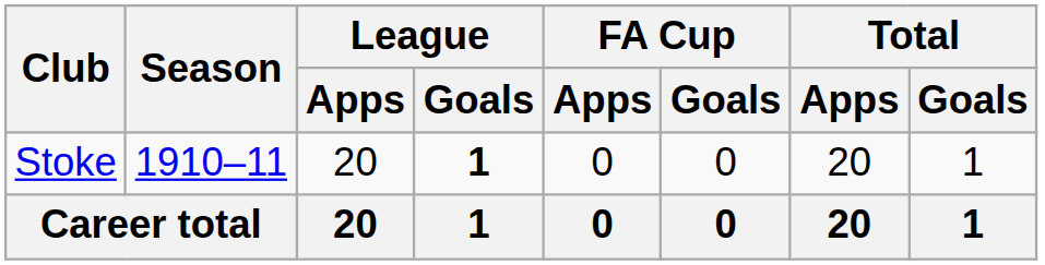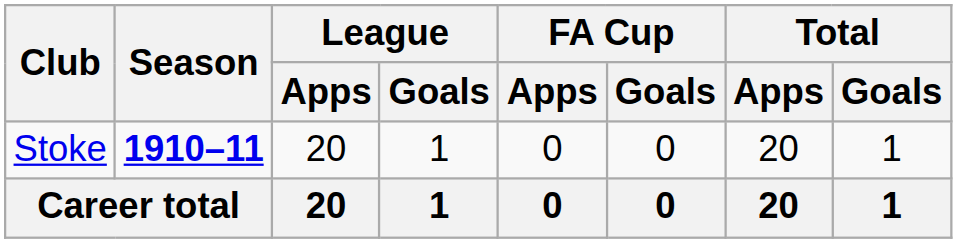Stoke | Season: normal -> bold
Stoke | League / Goals: bold -> normal
